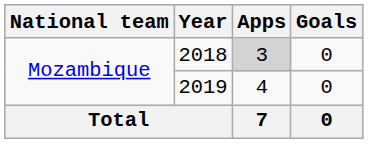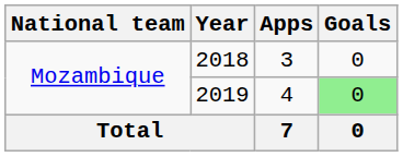2018 | Apps: lightgrey background -> no background
2019 | Goals: no background -> lightgreen background
